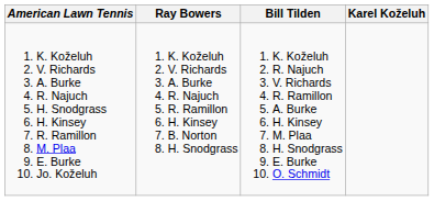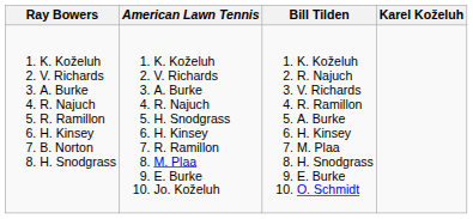columns swapped: Ray Bowers <-> American Lawn Tennis
